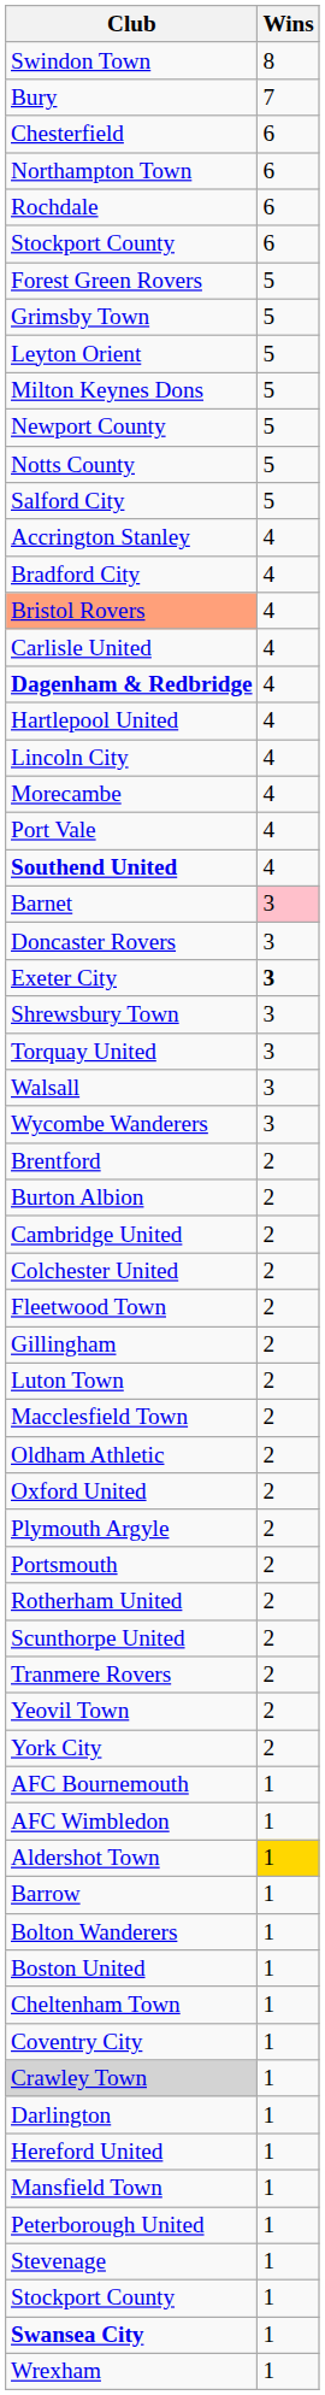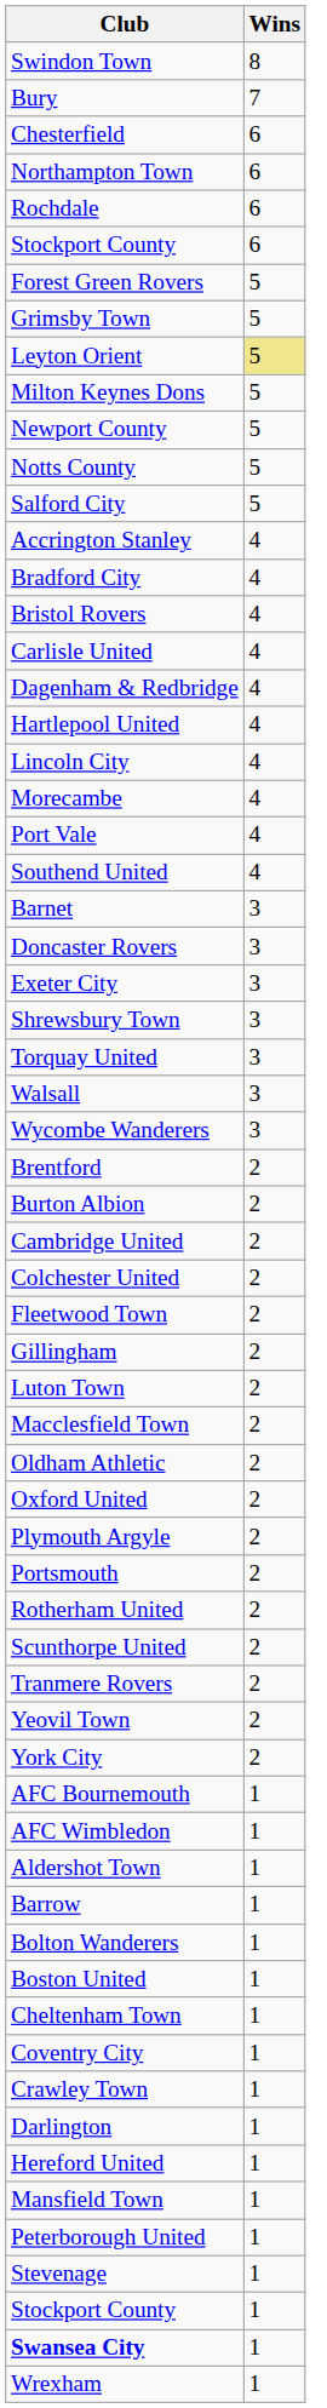row 10 | Wins: no background -> khaki background
row 17 | Club: lightsalmon background -> no background
row 19 | Club: bold -> normal
row 24 | Club: bold -> normal
row 25 | Wins: pink background -> no background
row 27 | Wins: bold -> normal
row 51 | Wins: gold background -> no background
row 57 | Club: lightgrey background -> no background
